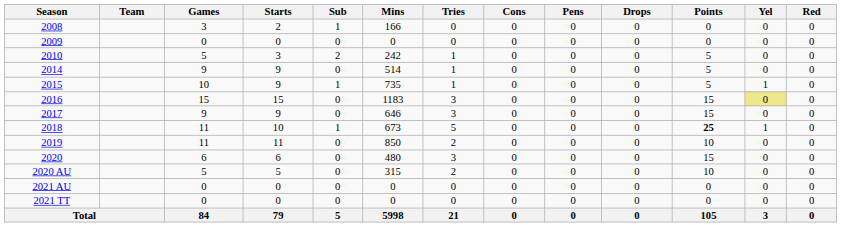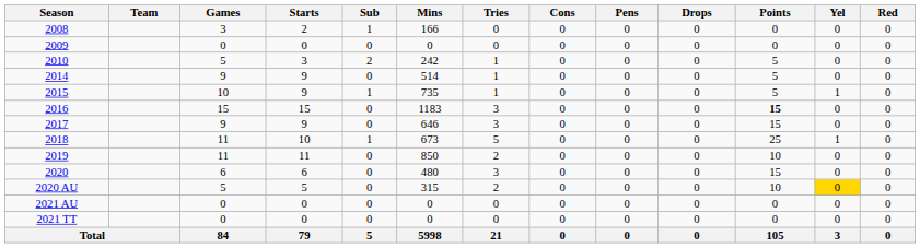2016 | Points: normal -> bold
2016 | Yel: khaki background -> no background
2018 | Points: bold -> normal
2020 AU | Yel: no background -> gold background
